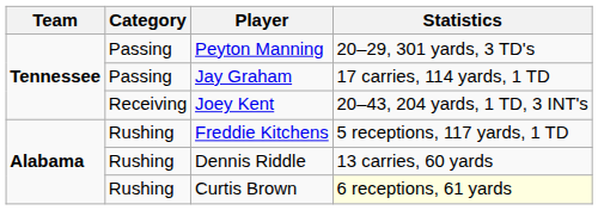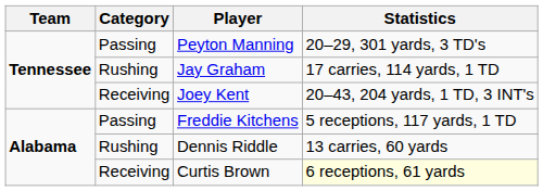Jay Graham | Category: Passing -> Rushing
Freddie Kitchens | Category: Rushing -> Passing
Curtis Brown | Category: Rushing -> Receiving
